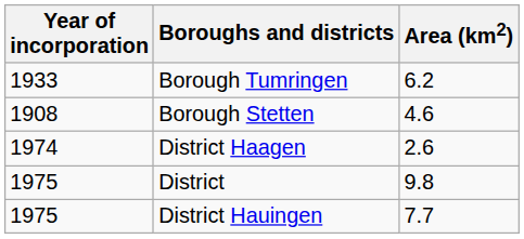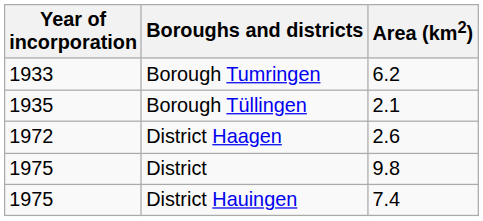+ row: 1935 | Borough Tüllingen | 2.1
- row: 1908 | Borough Stetten | 4.6
District Haagen | Year of incorporation: 1974 -> 1972
District Hauingen | Area (km2): 7.7 -> 7.4
